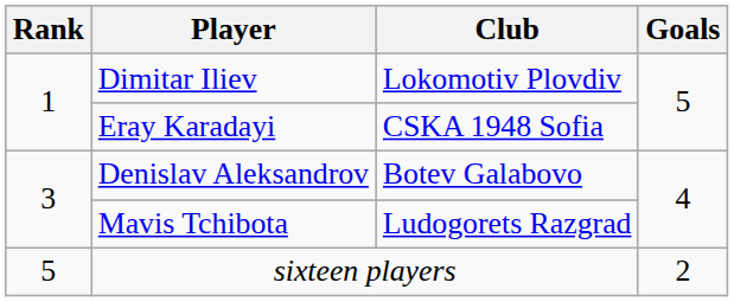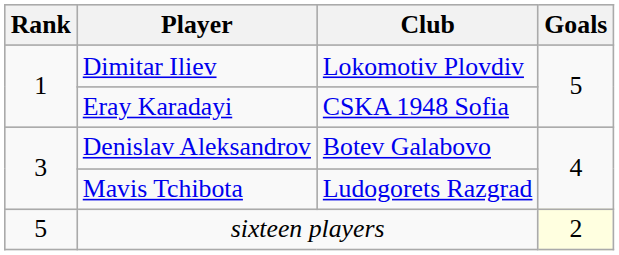sixteen players | Goals: no background -> lightyellow background
